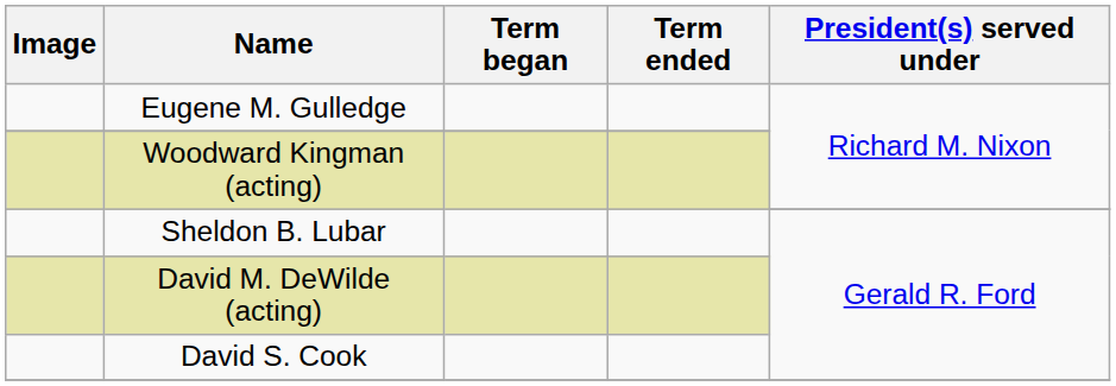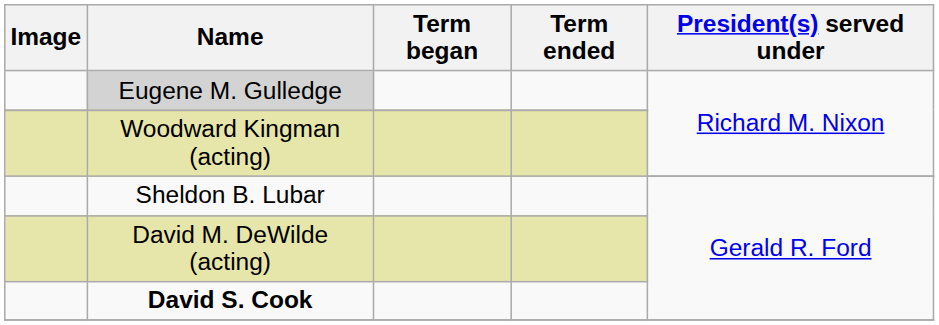Eugene M. Gulledge | Name: no background -> lightgrey background
David S. Cook | Name: normal -> bold
